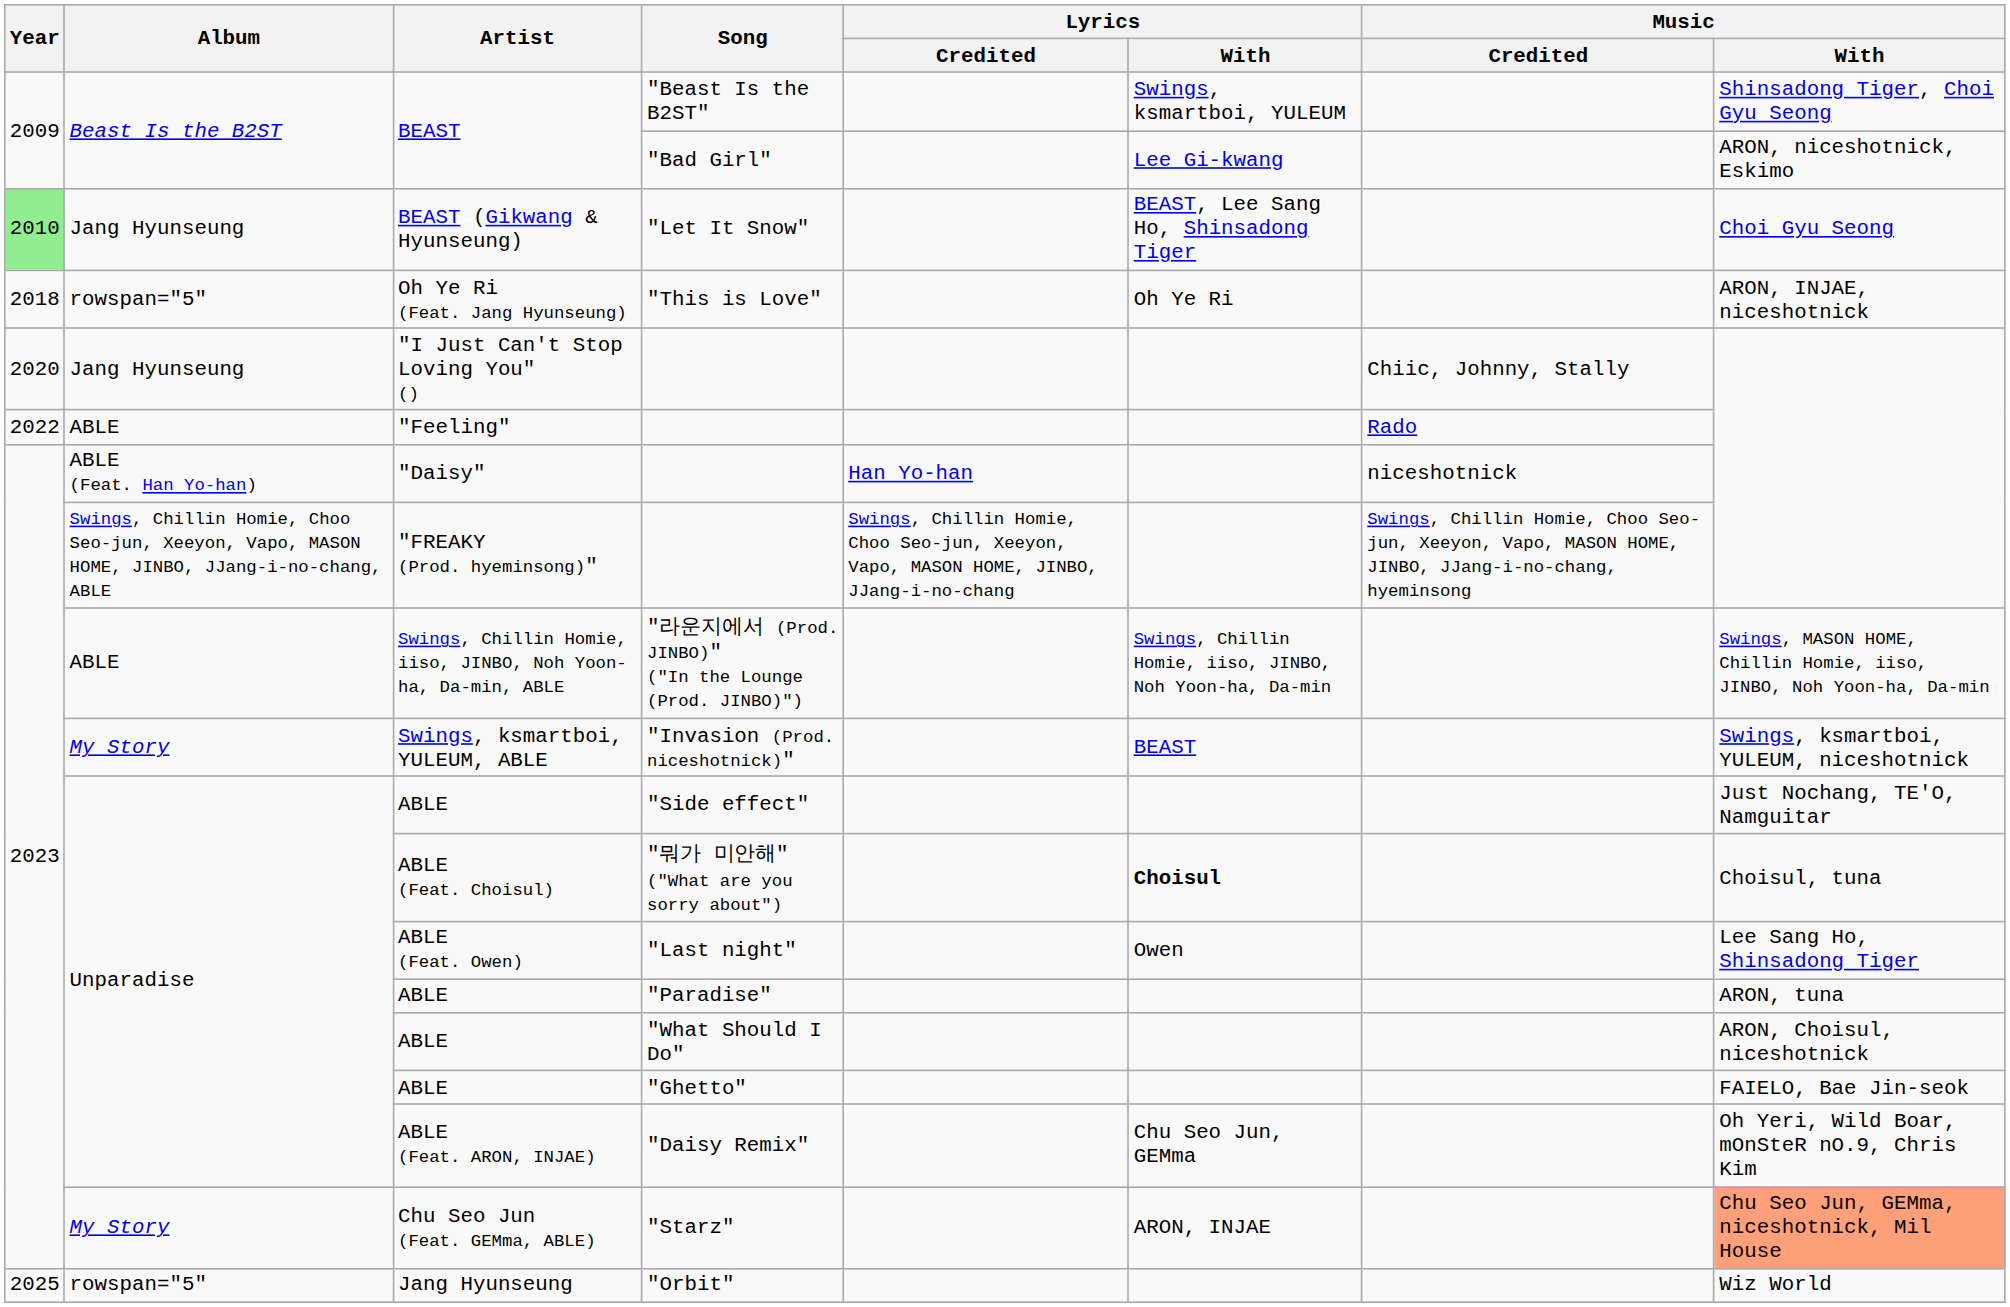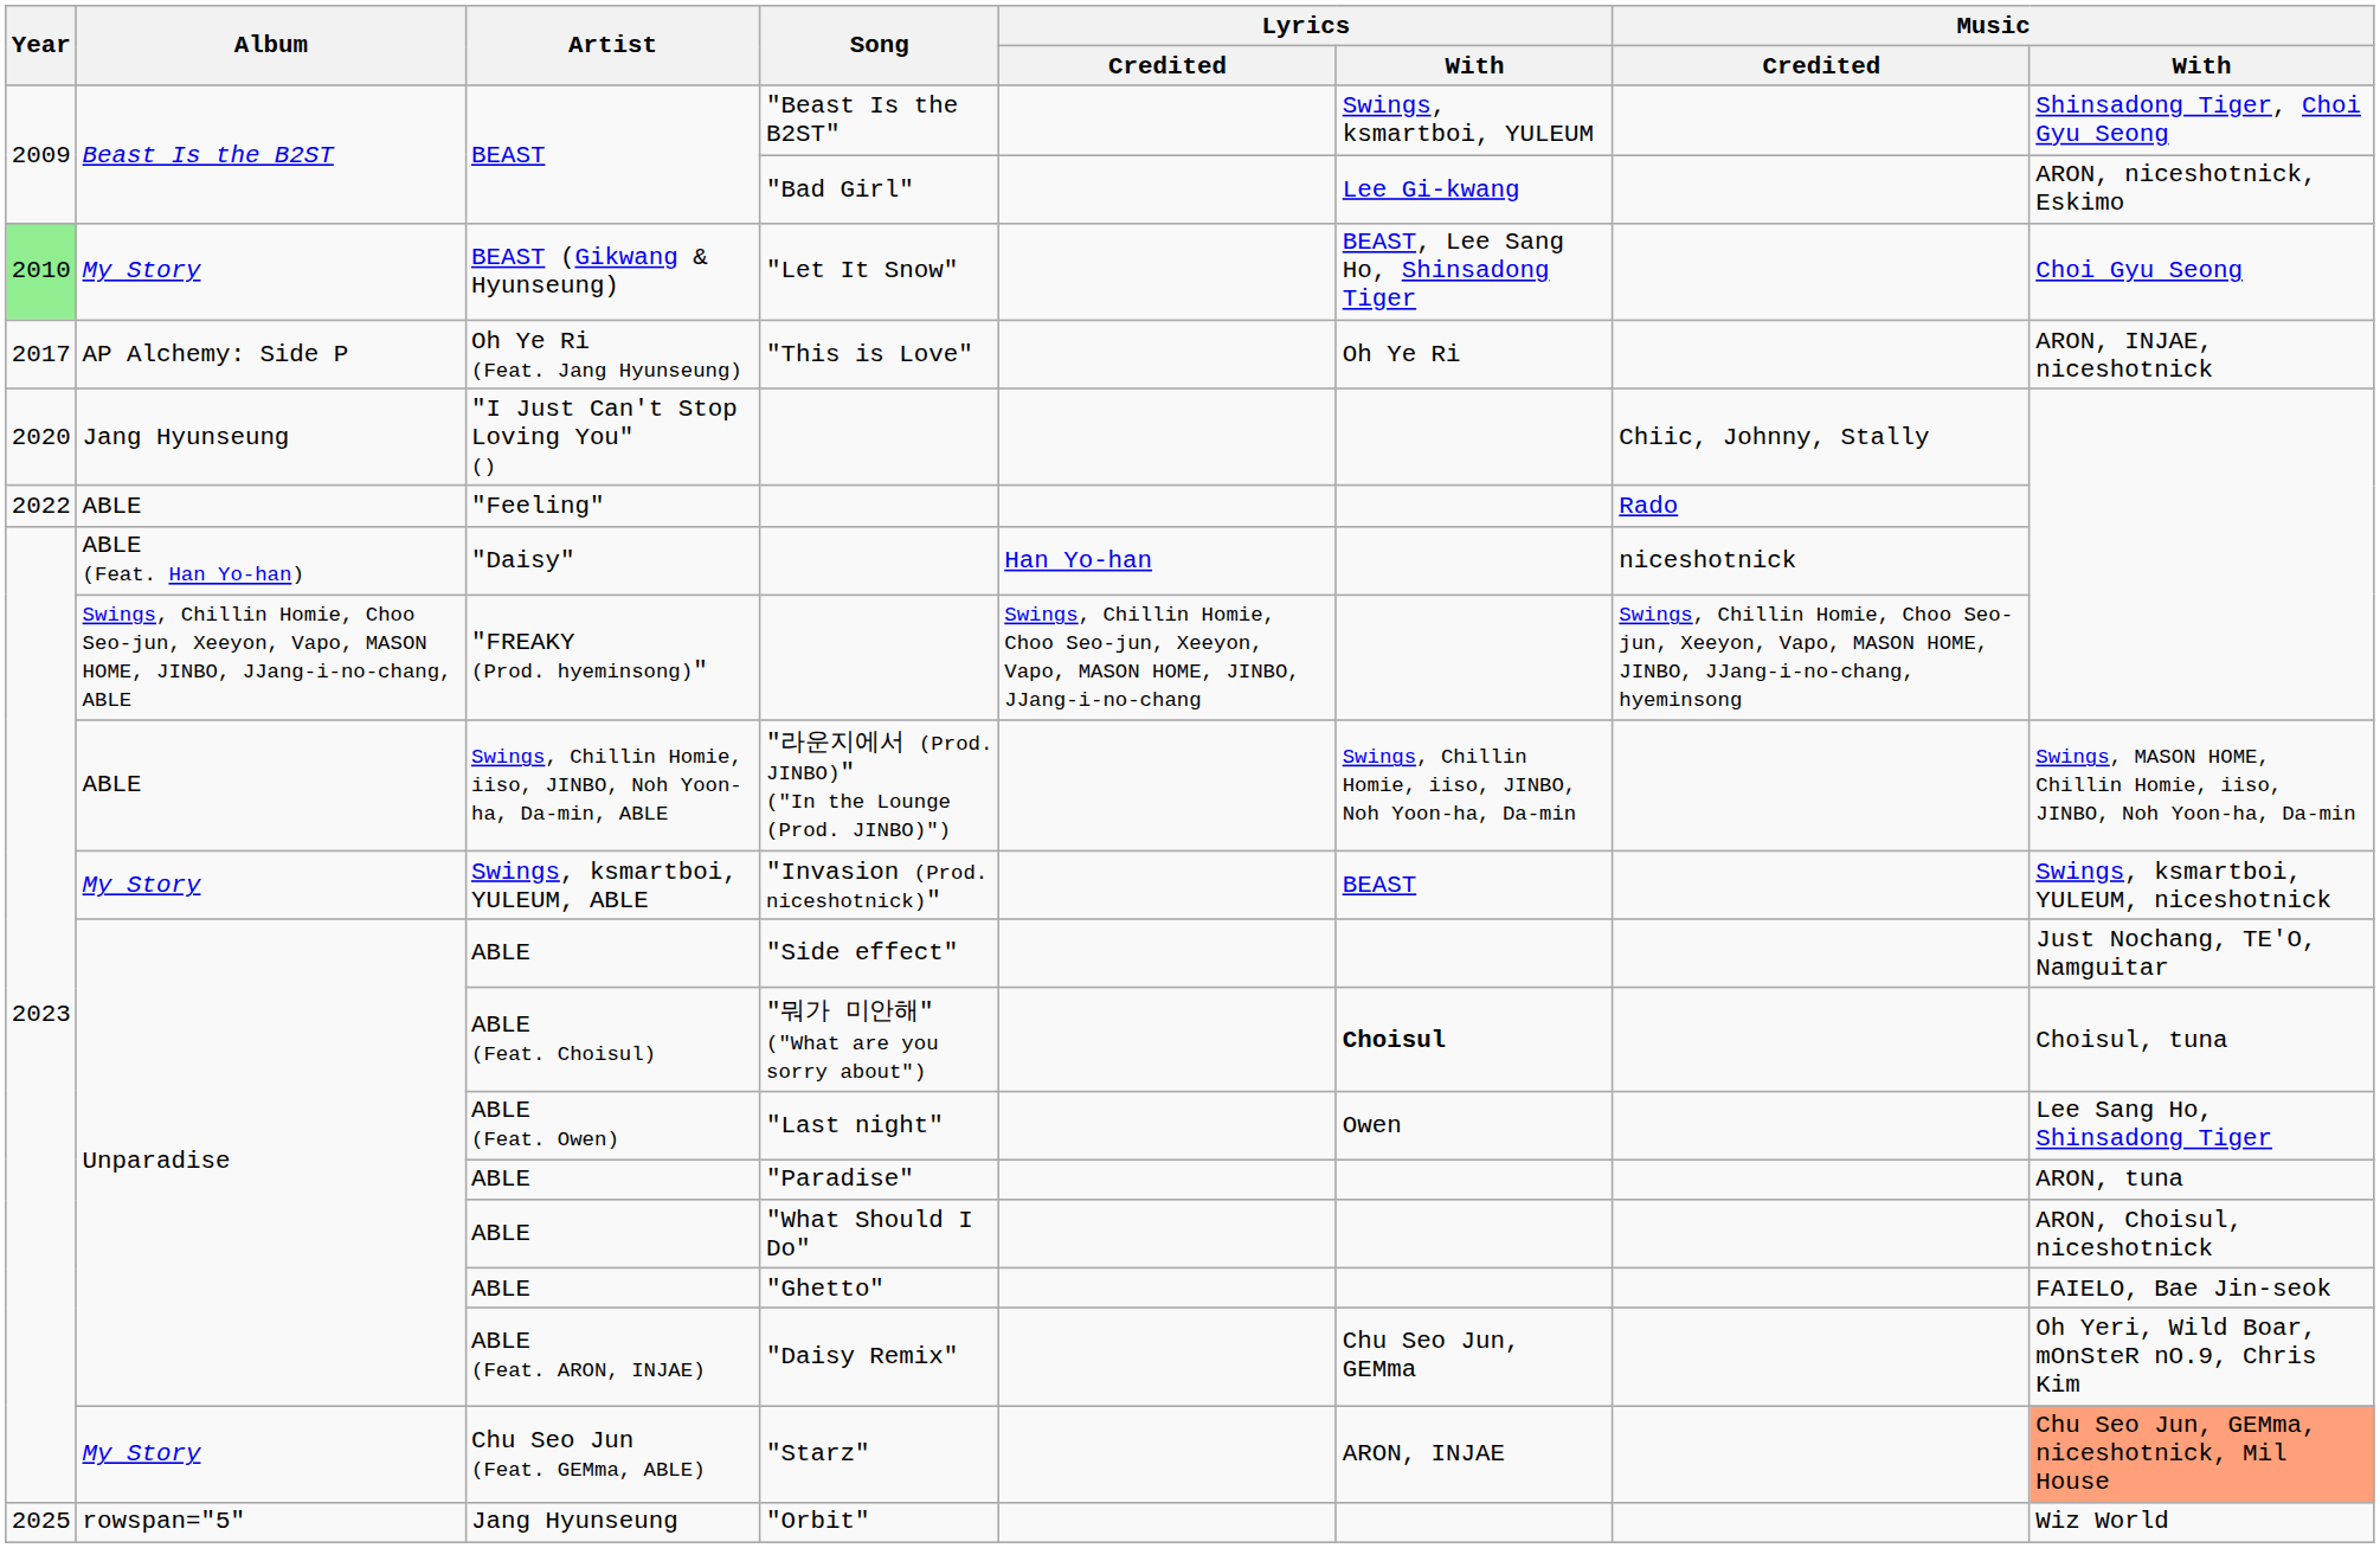"Let It Snow" | Album: Jang Hyunseung -> My Story
"This is Love" | Year: 2018 -> 2017
"This is Love" | Album: rowspan="5" -> AP Alchemy: Side P
